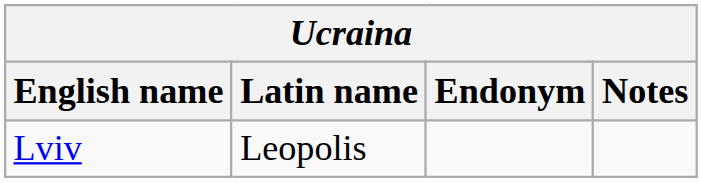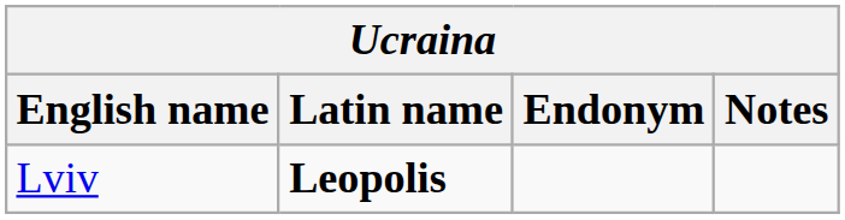Lviv | Latin name: normal -> bold
